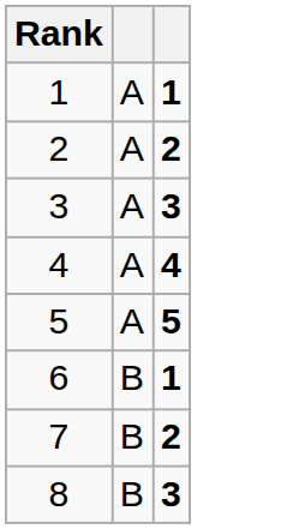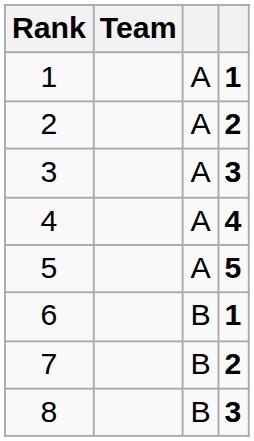+ column: Team
